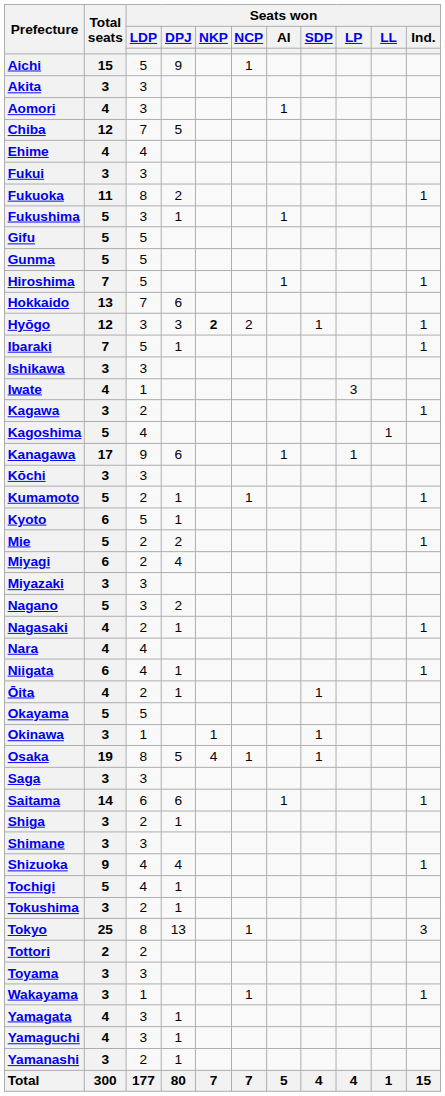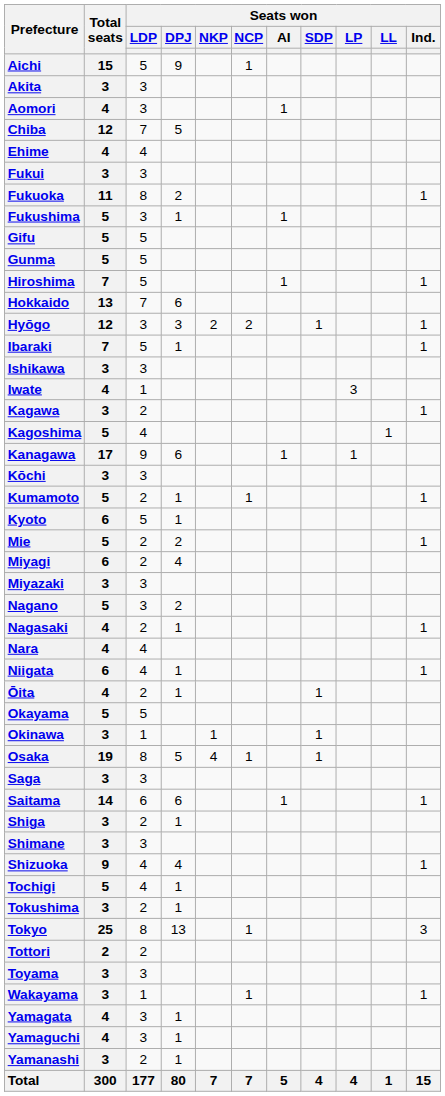Hyōgo | Seats won / NKP: bold -> normal
